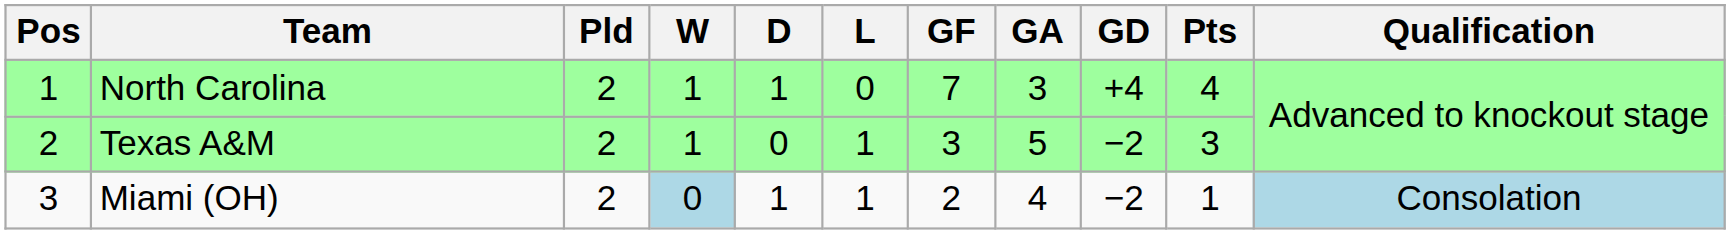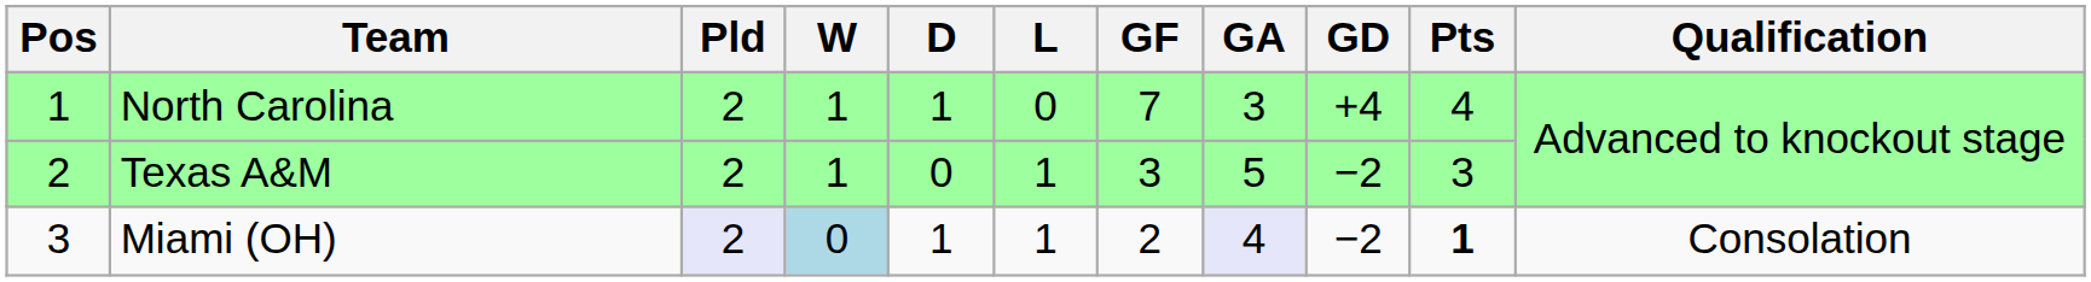Miami (OH) | Pld: no background -> lavender background
Miami (OH) | GA: no background -> lavender background
Miami (OH) | Pts: normal -> bold
Miami (OH) | Qualification: lightblue background -> no background
